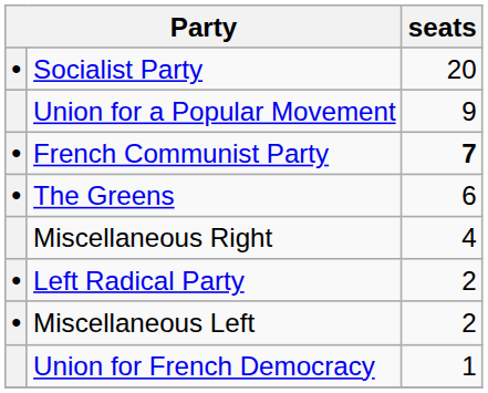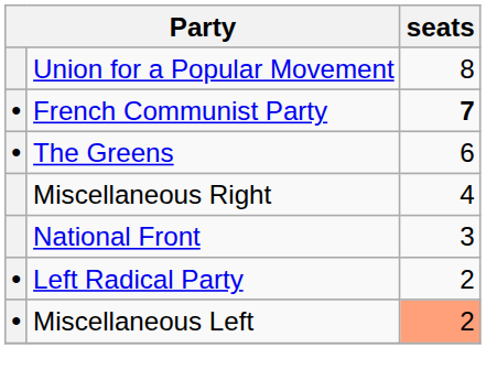- row: • | Socialist Party | 20
Union for a Popular Movement | seats: 9 -> 8
+ row: National Front | 3
Miscellaneous Left | seats: no background -> lightsalmon background
- row: Union for French Democracy | 1
